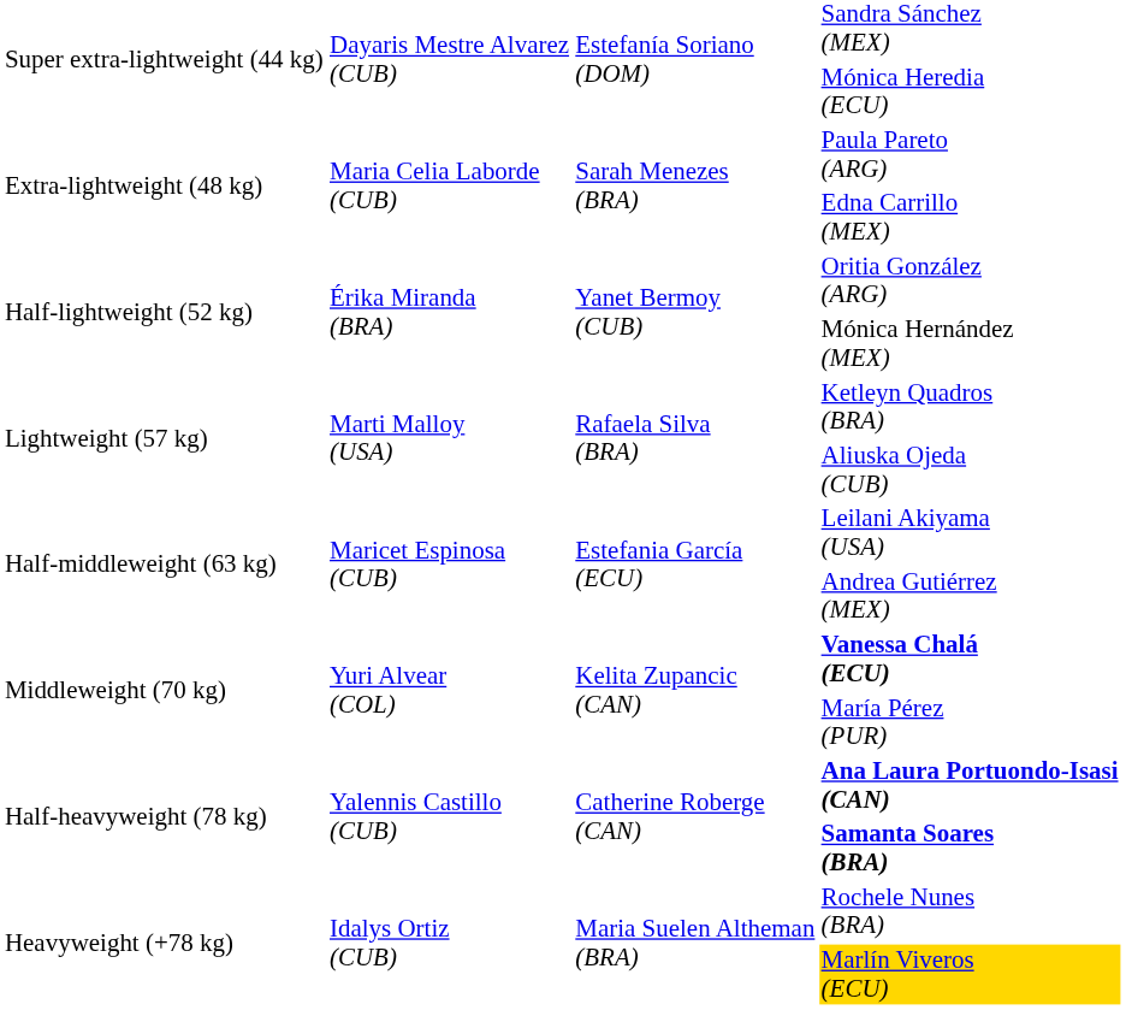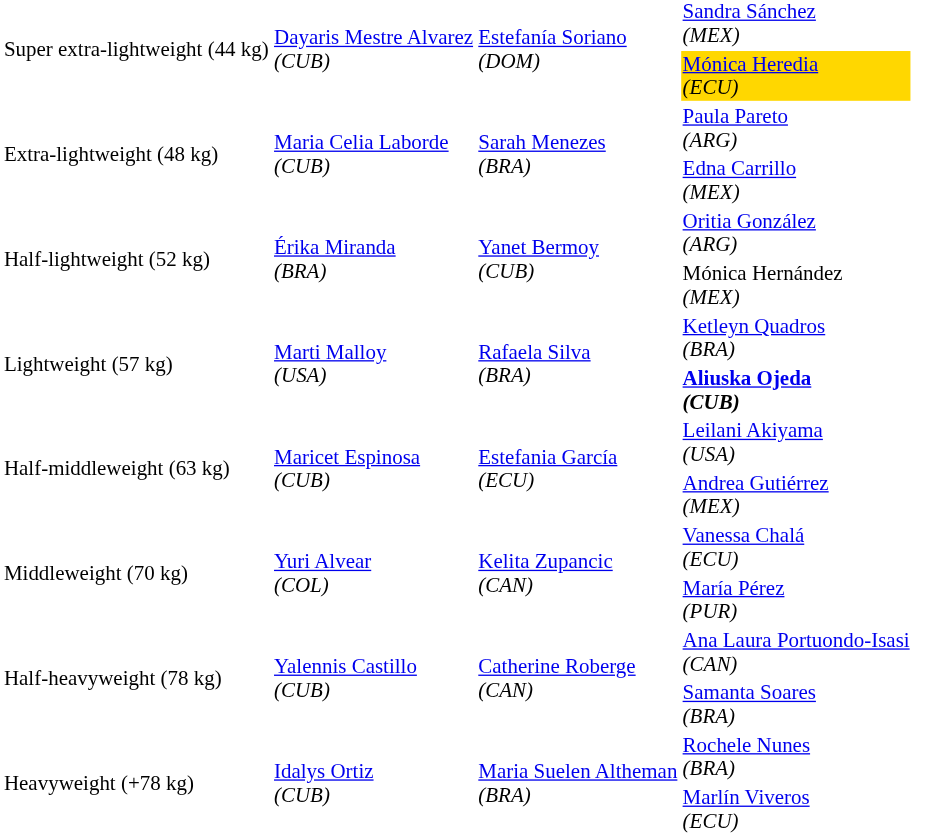Mónica Heredia (ECU) | column 4: no background -> gold background
Aliuska Ojeda (CUB) | column 4: normal -> bold
Vanessa Chalá (ECU) | column 4: bold -> normal
Ana Laura Portuondo-Isasi (CAN) | column 4: bold -> normal
Samanta Soares (BRA) | column 4: bold -> normal
Marlín Viveros (ECU) | column 4: gold background -> no background
